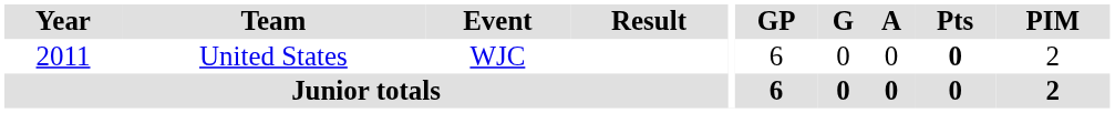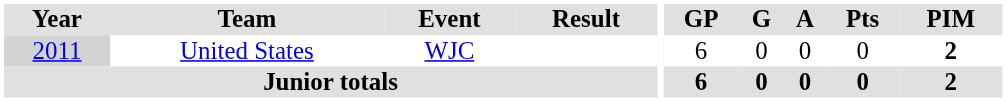United States | Year: no background -> lightgrey background
United States | Pts: bold -> normal
United States | PIM: normal -> bold
